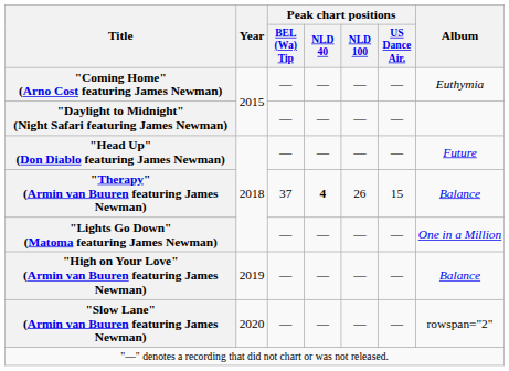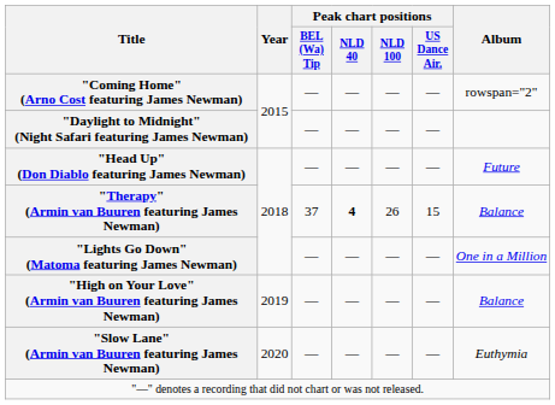"Coming Home" (Arno Cost featuring James Newman) | Album: Euthymia -> rowspan="2"
"Slow Lane" (Armin van Buuren featuring James Newman) | Album: rowspan="2" -> Euthymia
